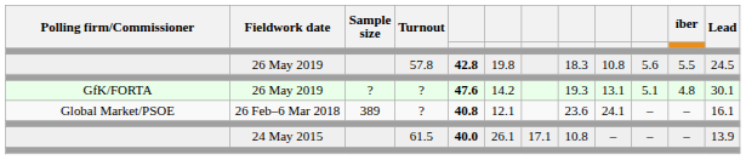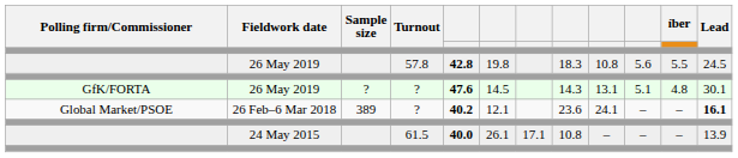26 May 2019 / ? | column 6: 14.2 -> 14.5
26 May 2019 / ? | column 8: 19.3 -> 14.3
26 Feb–6 Mar 2018 | column 5: 40.8 -> 40.2
26 Feb–6 Mar 2018 | Lead: normal -> bold
